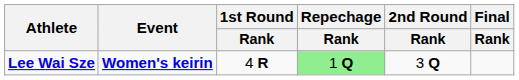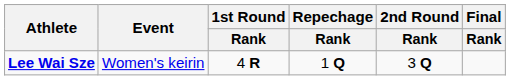Lee Wai Sze | Event: bold -> normal
Lee Wai Sze | Repechage / Rank: lightgreen background -> no background
